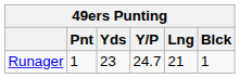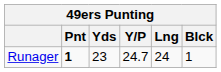Runager | Pnt: normal -> bold
Runager | Lng: 21 -> 24
